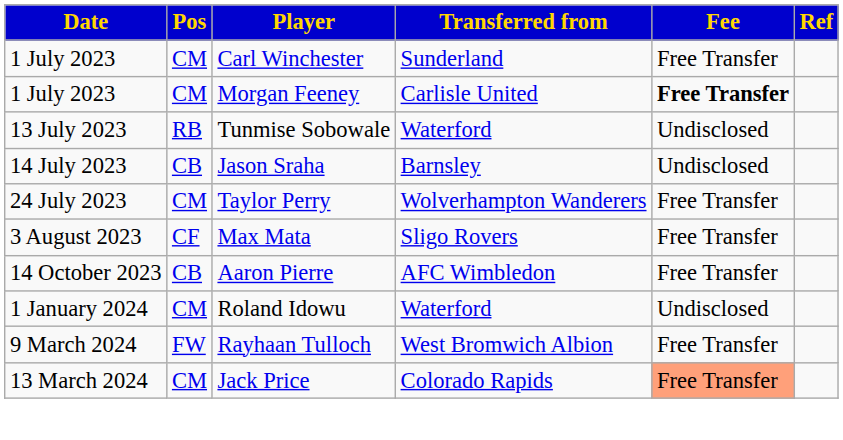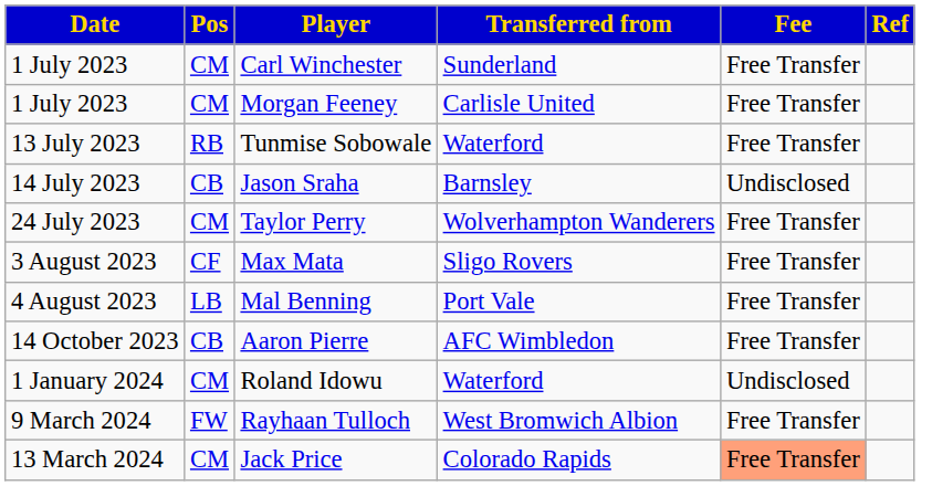Morgan Feeney | Fee: bold -> normal
Tunmise Sobowale | Fee: Undisclosed -> Free Transfer
+ row: 4 August 2023 | LB | Mal Benning | Port Vale | Free Transfer
